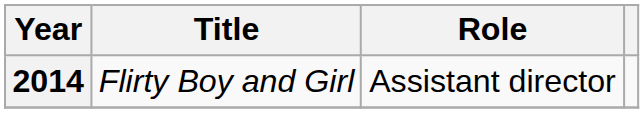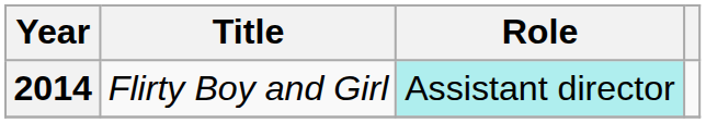2014 | Role: no background -> paleturquoise background
